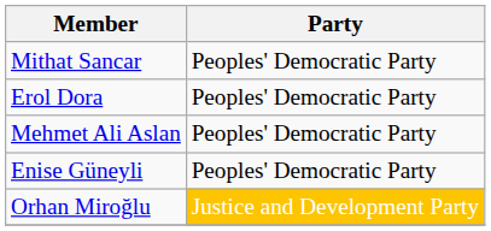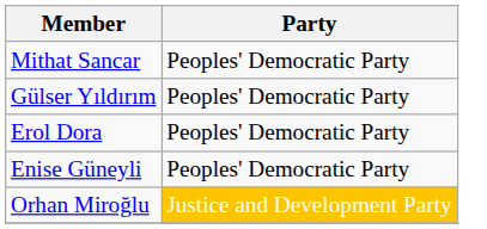+ row: Gülser Yıldırım | Peoples' Democratic Party
- row: Mehmet Ali Aslan | Peoples' Democratic Party
